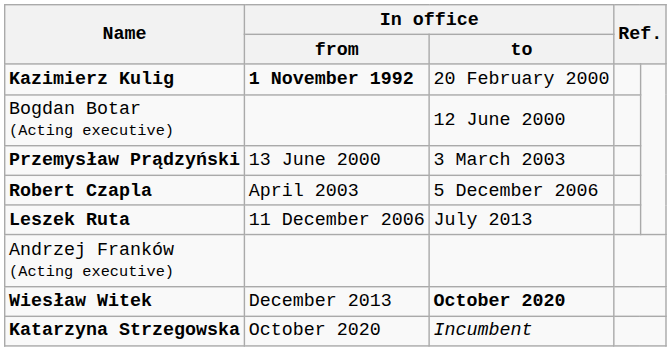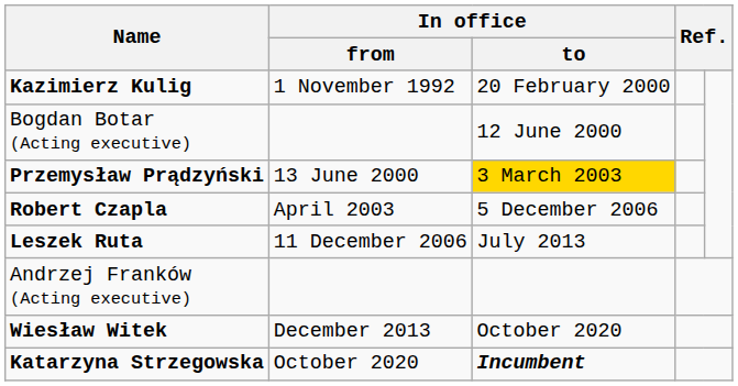Kazimierz Kulig | In office / from: bold -> normal
Przemysław Prądzyński | In office / to: no background -> gold background
Wiesław Witek | In office / to: bold -> normal
Katarzyna Strzegowska | In office / to: normal -> bold
